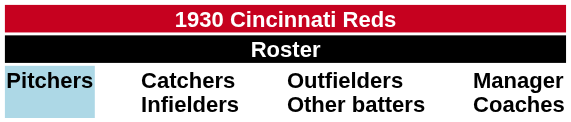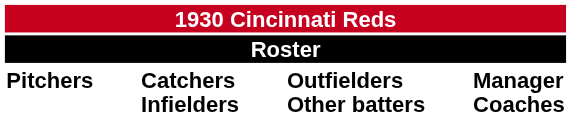Pitchers | column 1: lightblue background -> no background
